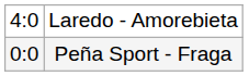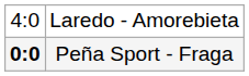Peña Sport - Fraga | column 1: normal -> bold
